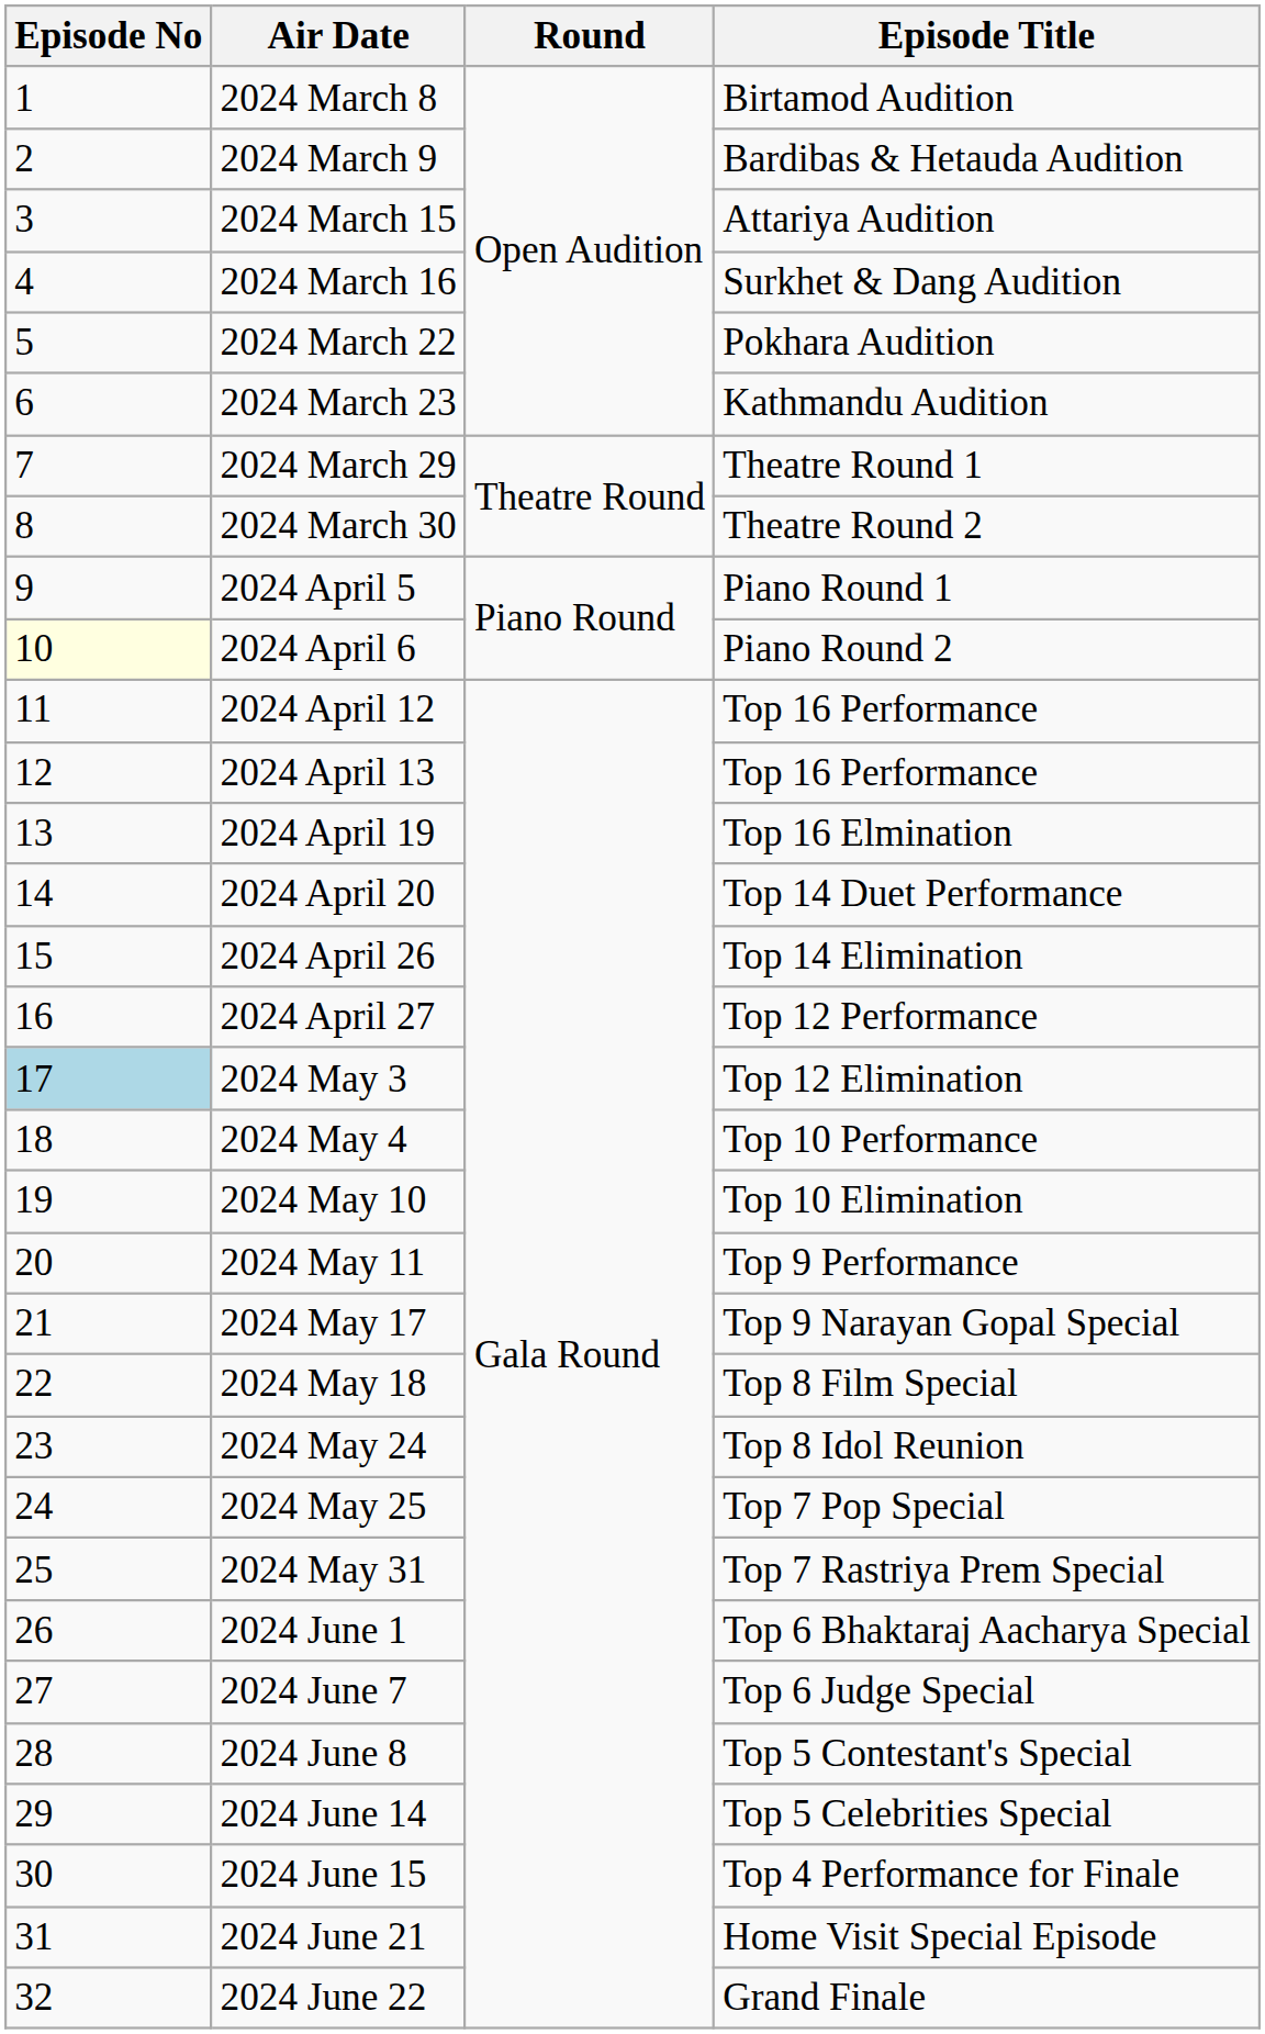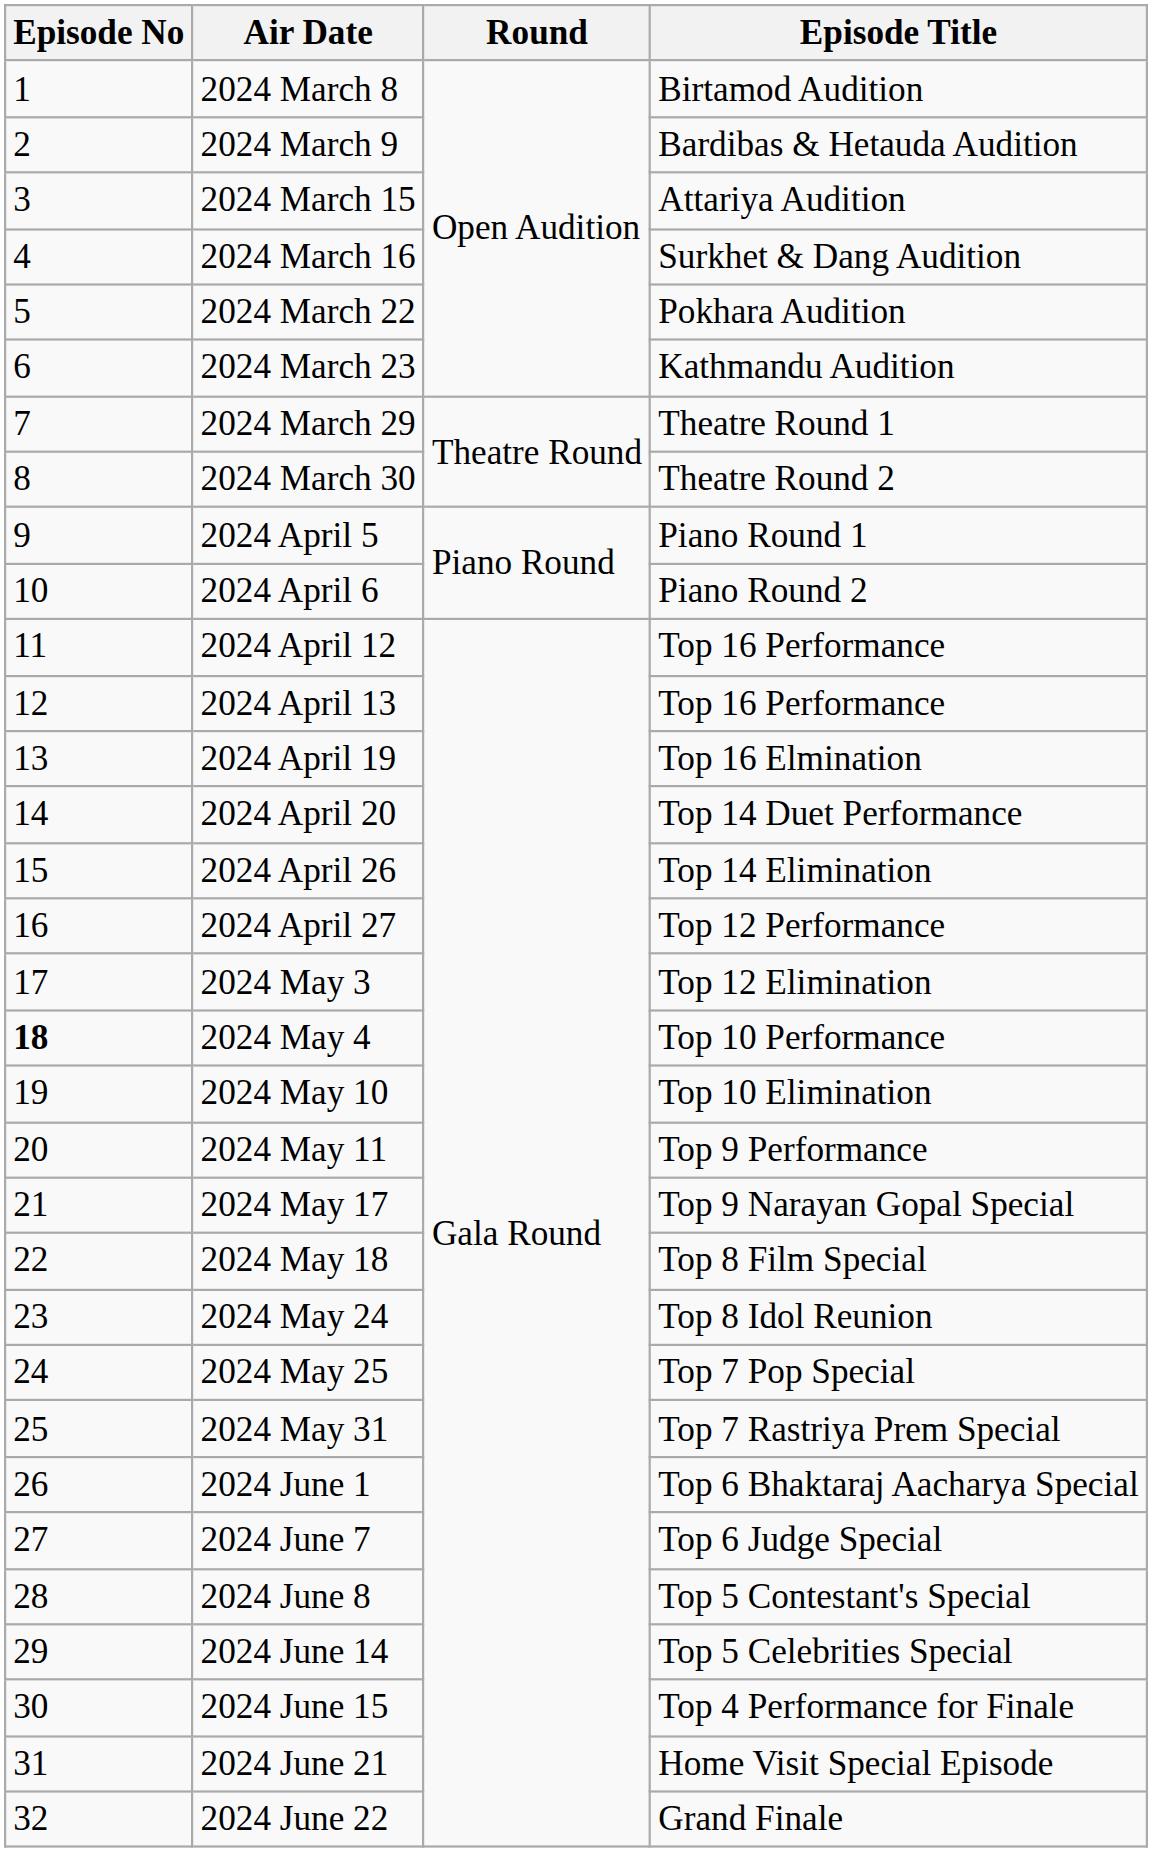2024 April 6 | Episode No: lightyellow background -> no background
2024 May 3 | Episode No: lightblue background -> no background
2024 May 4 | Episode No: normal -> bold
